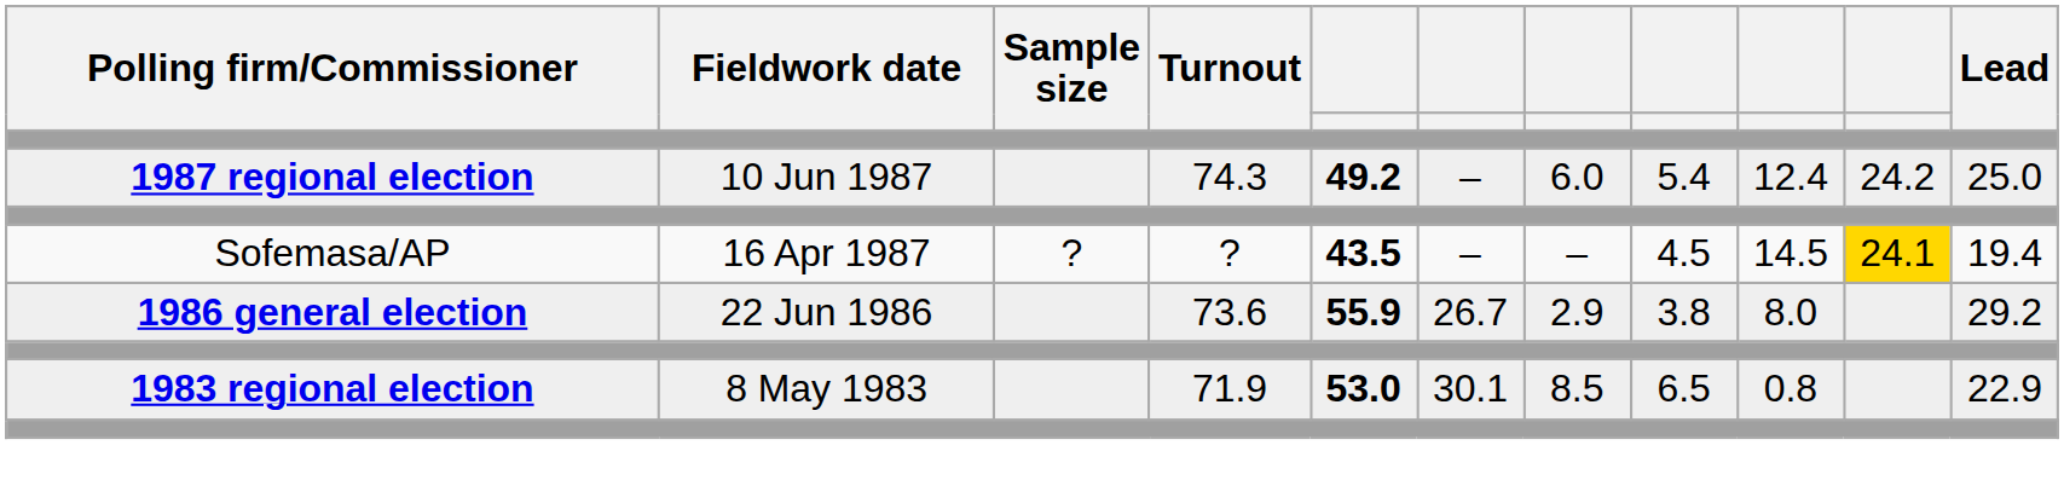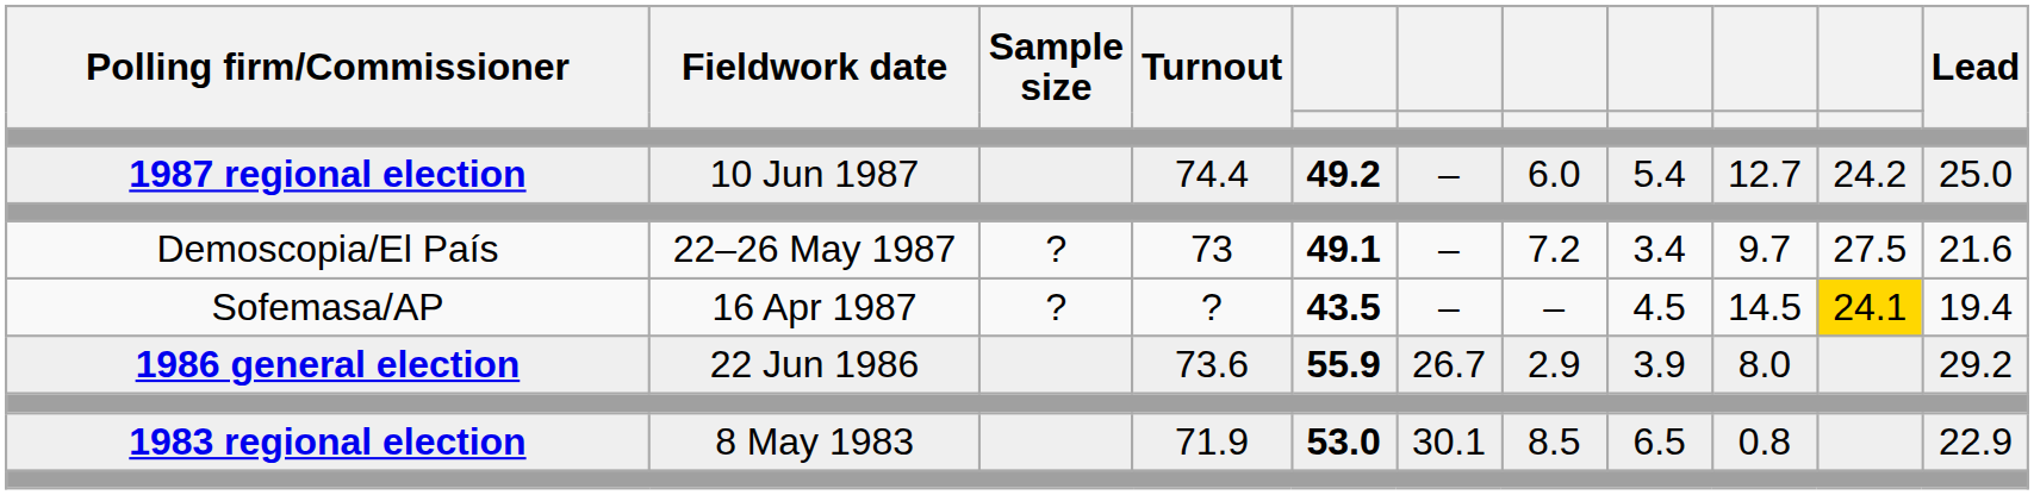1987 regional election | Turnout: 74.3 -> 74.4
1987 regional election | column 9: 12.4 -> 12.7
+ row: Demoscopia/El País | 22–26 May 1987 | ? | 73 | 49.1 | – | 7.2 | 3.4 | 9.7 | 27.5 | 21.6
1986 general election | column 8: 3.8 -> 3.9
